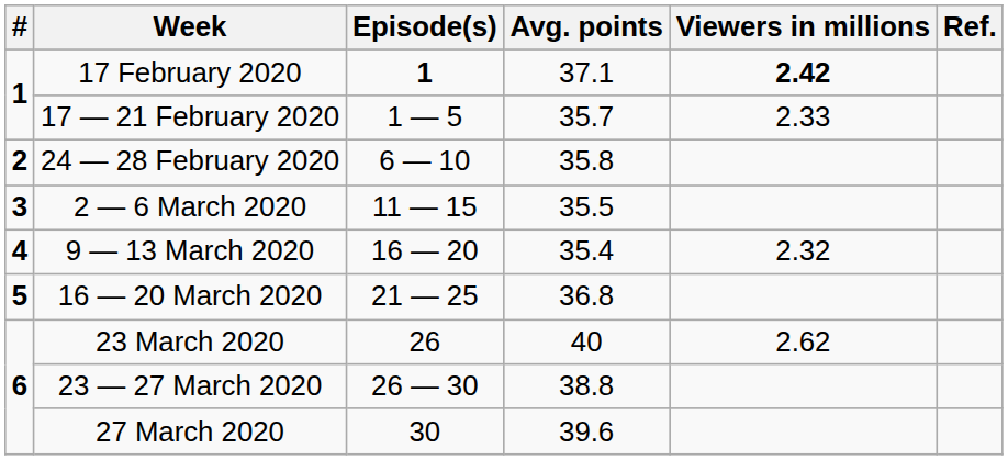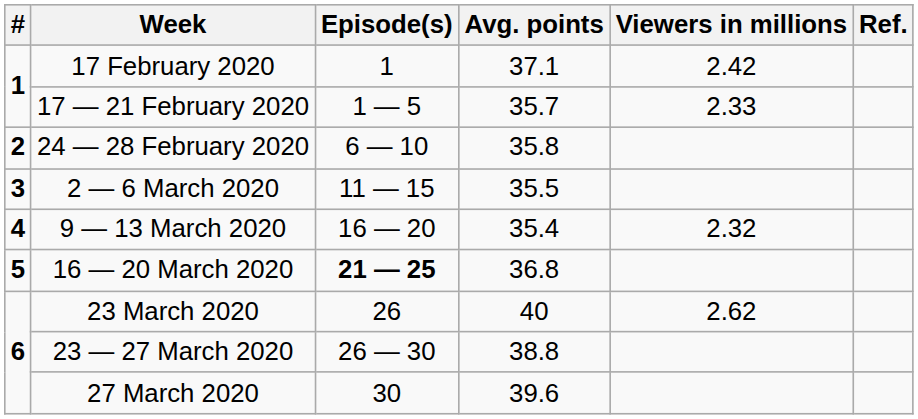17 February 2020 | Episode(s): bold -> normal
17 February 2020 | Viewers in millions: bold -> normal
16 — 20 March 2020 | Episode(s): normal -> bold
